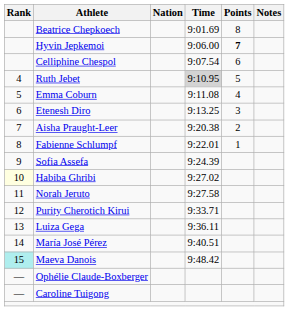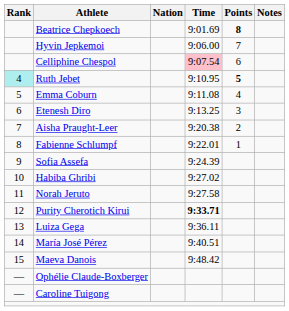Beatrice Chepkoech | Points: normal -> bold
Hyvin Jepkemoi | Points: bold -> normal
Celliphine Chespol | Time: no background -> pink background
Ruth Jebet | Rank: no background -> paleturquoise background
Ruth Jebet | Time: lightgrey background -> no background
Ruth Jebet | Points: normal -> bold
Habiba Ghribi | Rank: lightyellow background -> no background
Purity Cherotich Kirui | Time: normal -> bold
Maeva Danois | Rank: paleturquoise background -> no background
